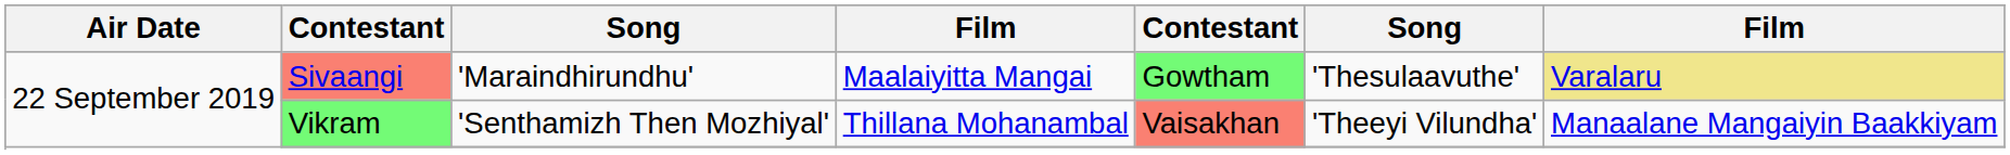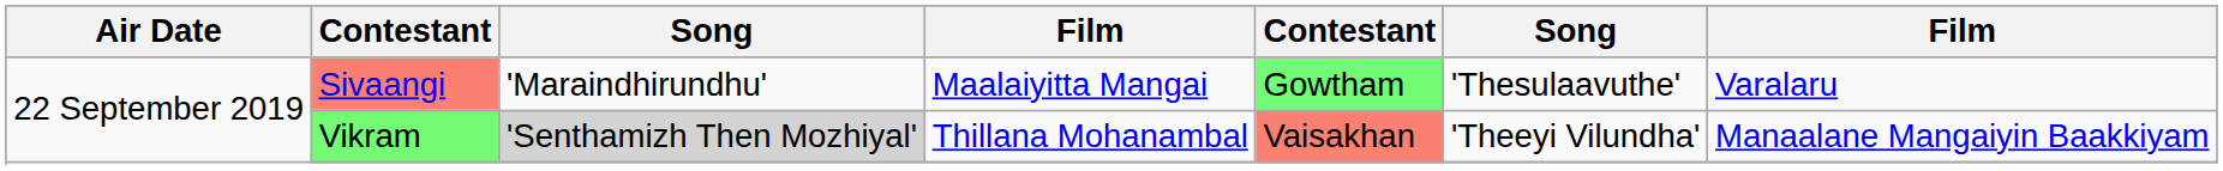Sivaangi | column 7: khaki background -> no background
Vikram | column 3: no background -> lightgrey background
